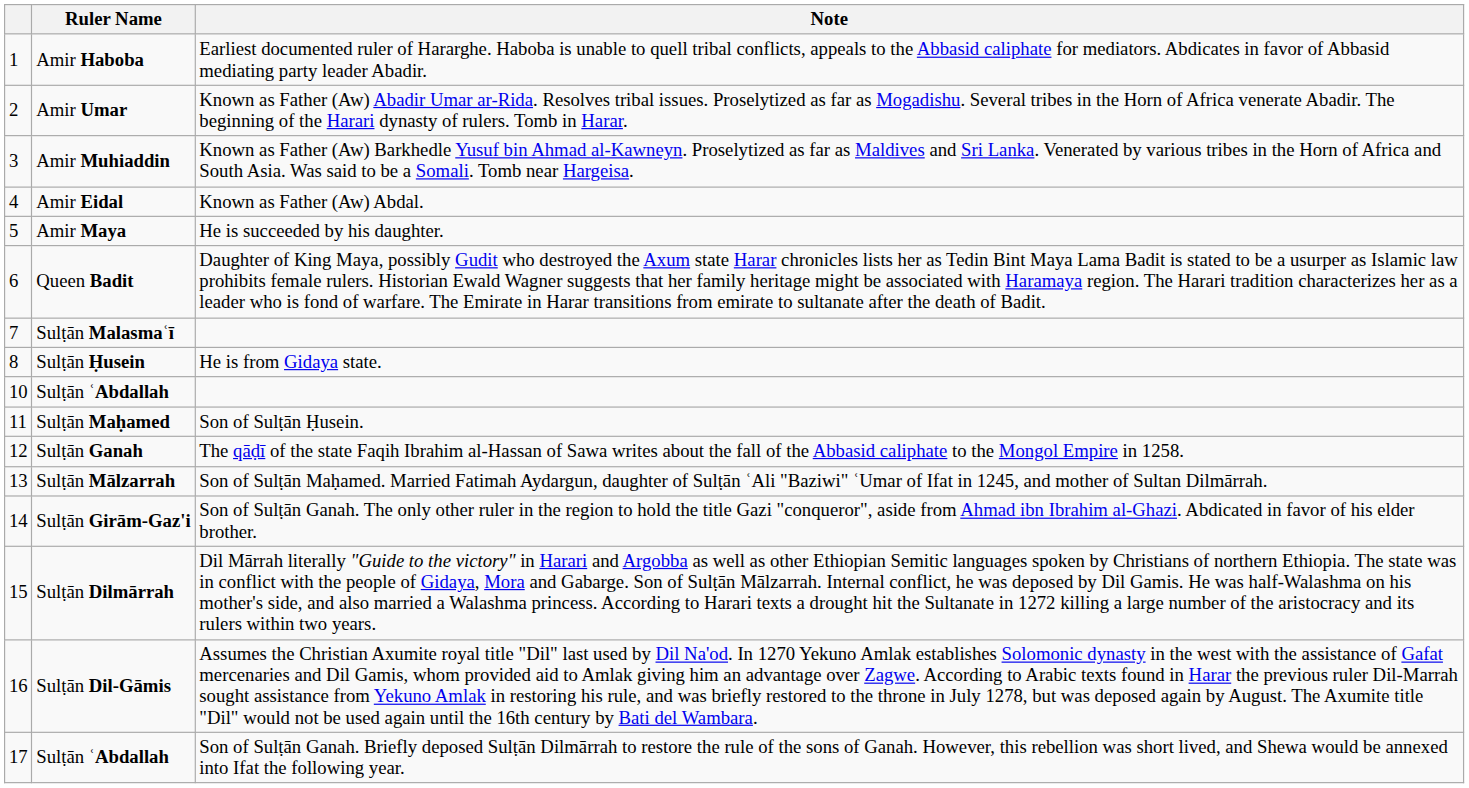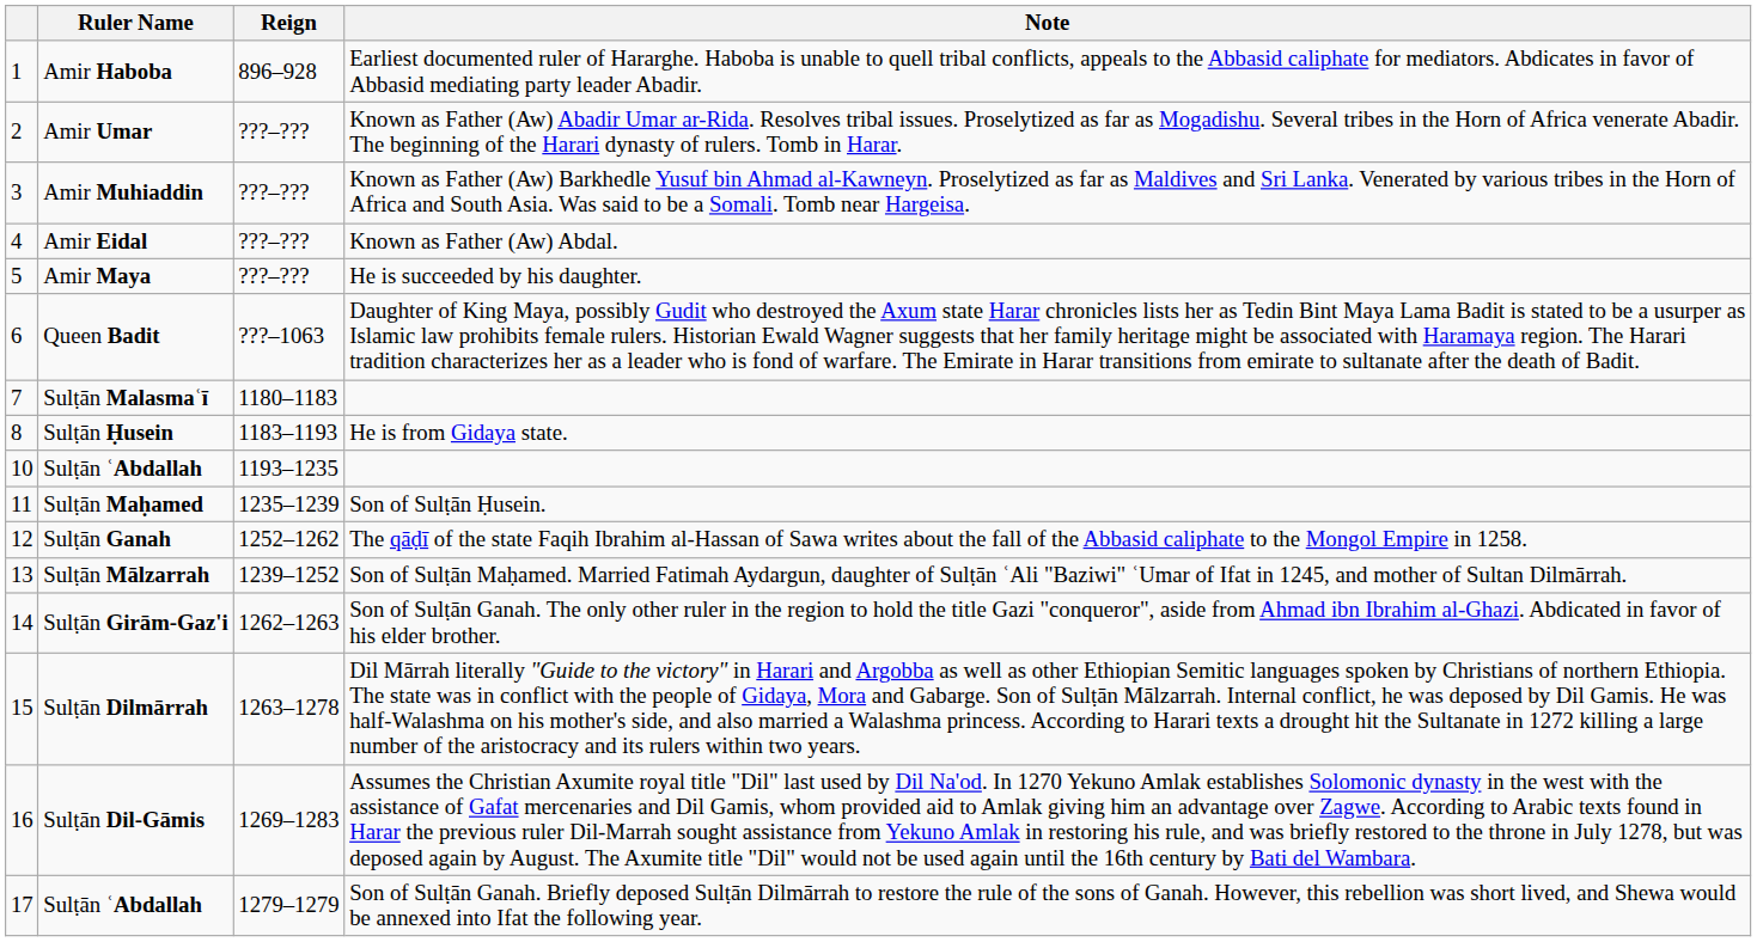+ column: Reign | 896–928 | ???–??? | ???–??? | ???–??? | ???–??? | ???–1063 | 1180–1183 | 1183–1193 | 1193–1235 | 1235–1239 | 1252–1262 | 1239–1252 | 1262–1263 | 1263–1278 | 1269–1283 | 1279–1279
